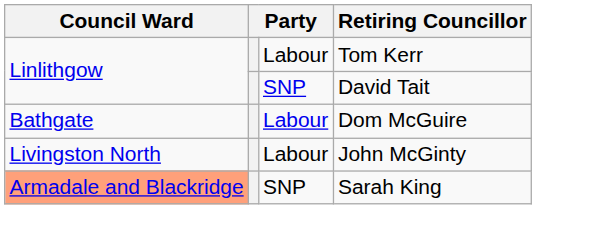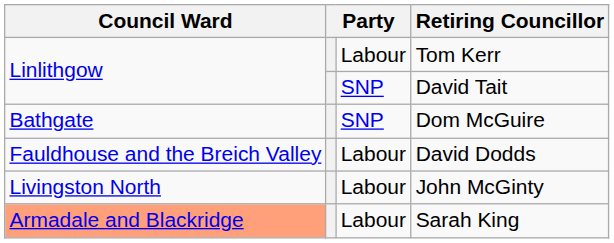Dom McGuire | column 3: Labour -> SNP
+ row: Fauldhouse and the Breich Valley | Labour | David Dodds
Sarah King | column 3: SNP -> Labour
